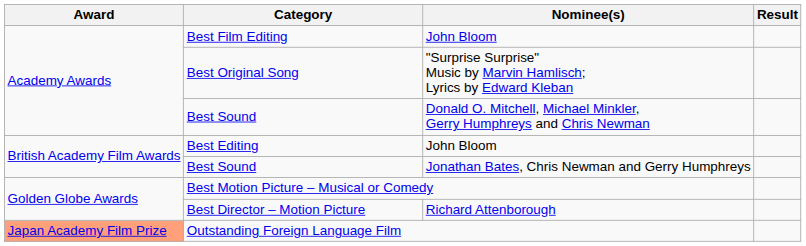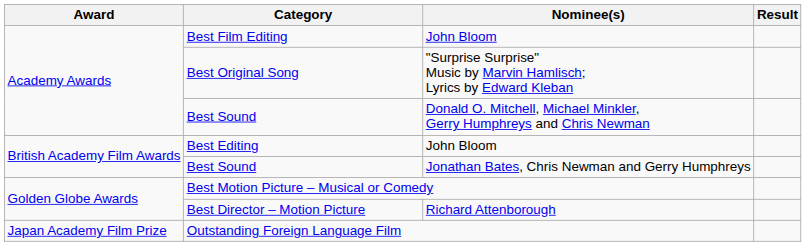Outstanding Foreign Language Film | Award: lightsalmon background -> no background
